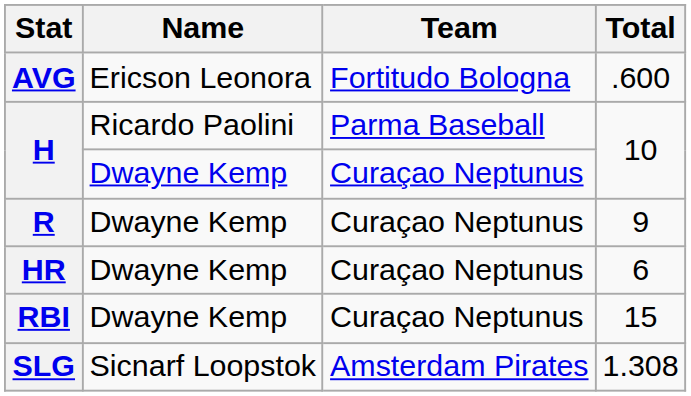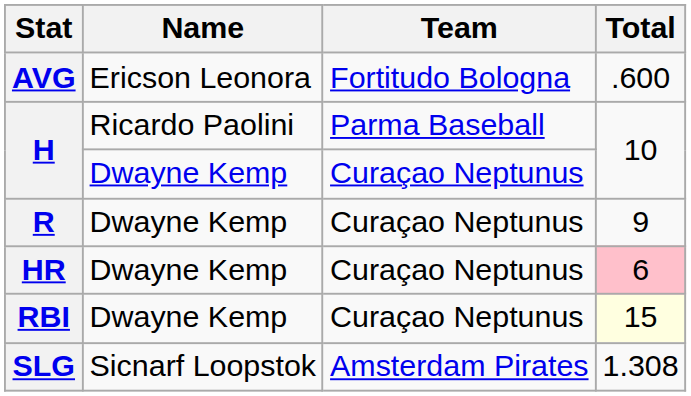HR | Total: no background -> pink background
RBI | Total: no background -> lightyellow background
